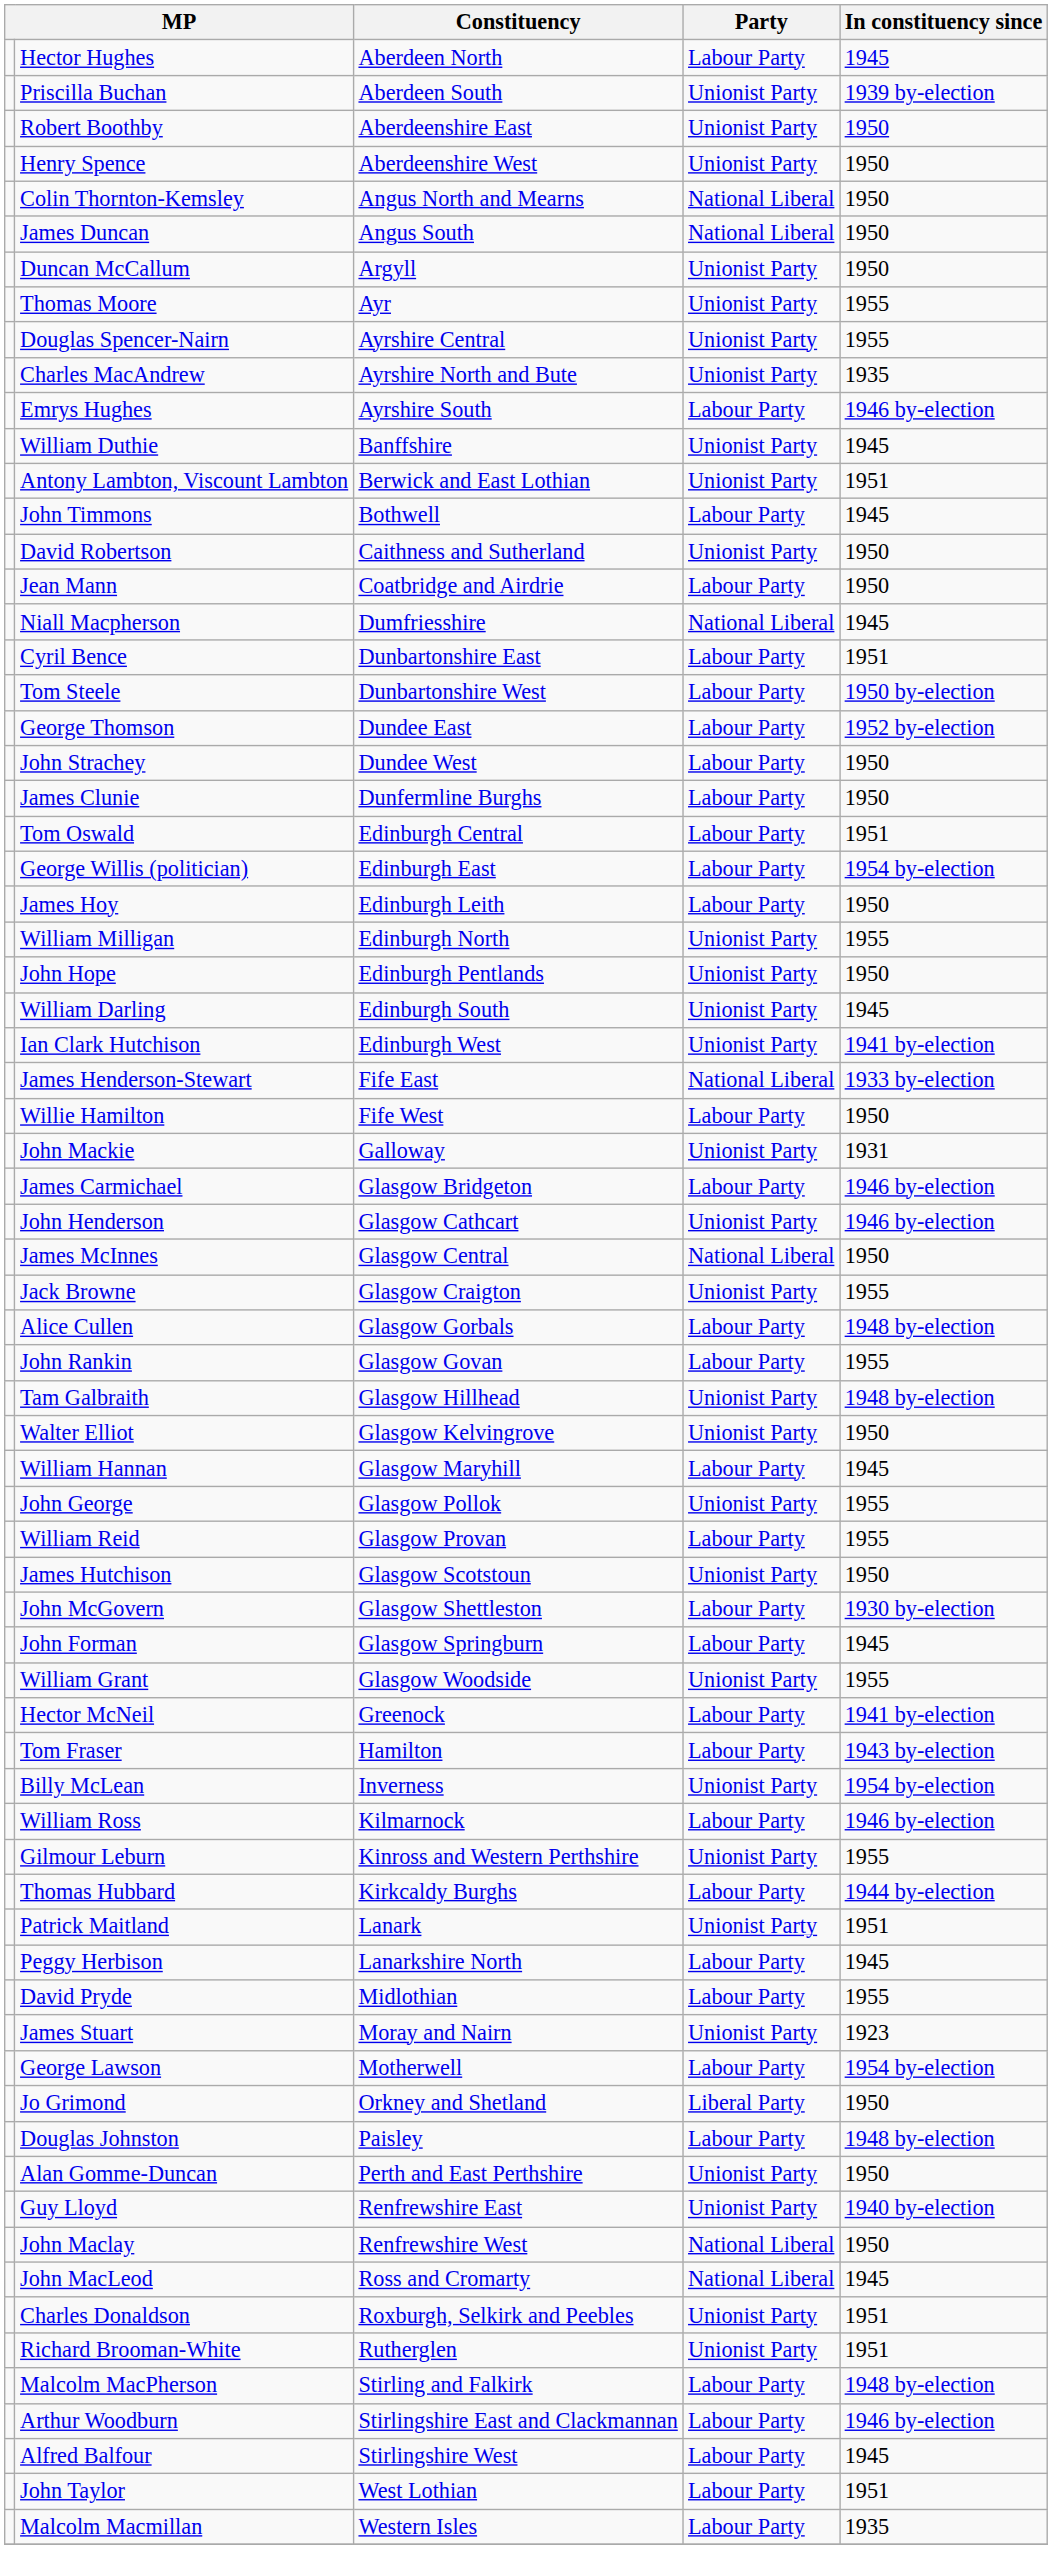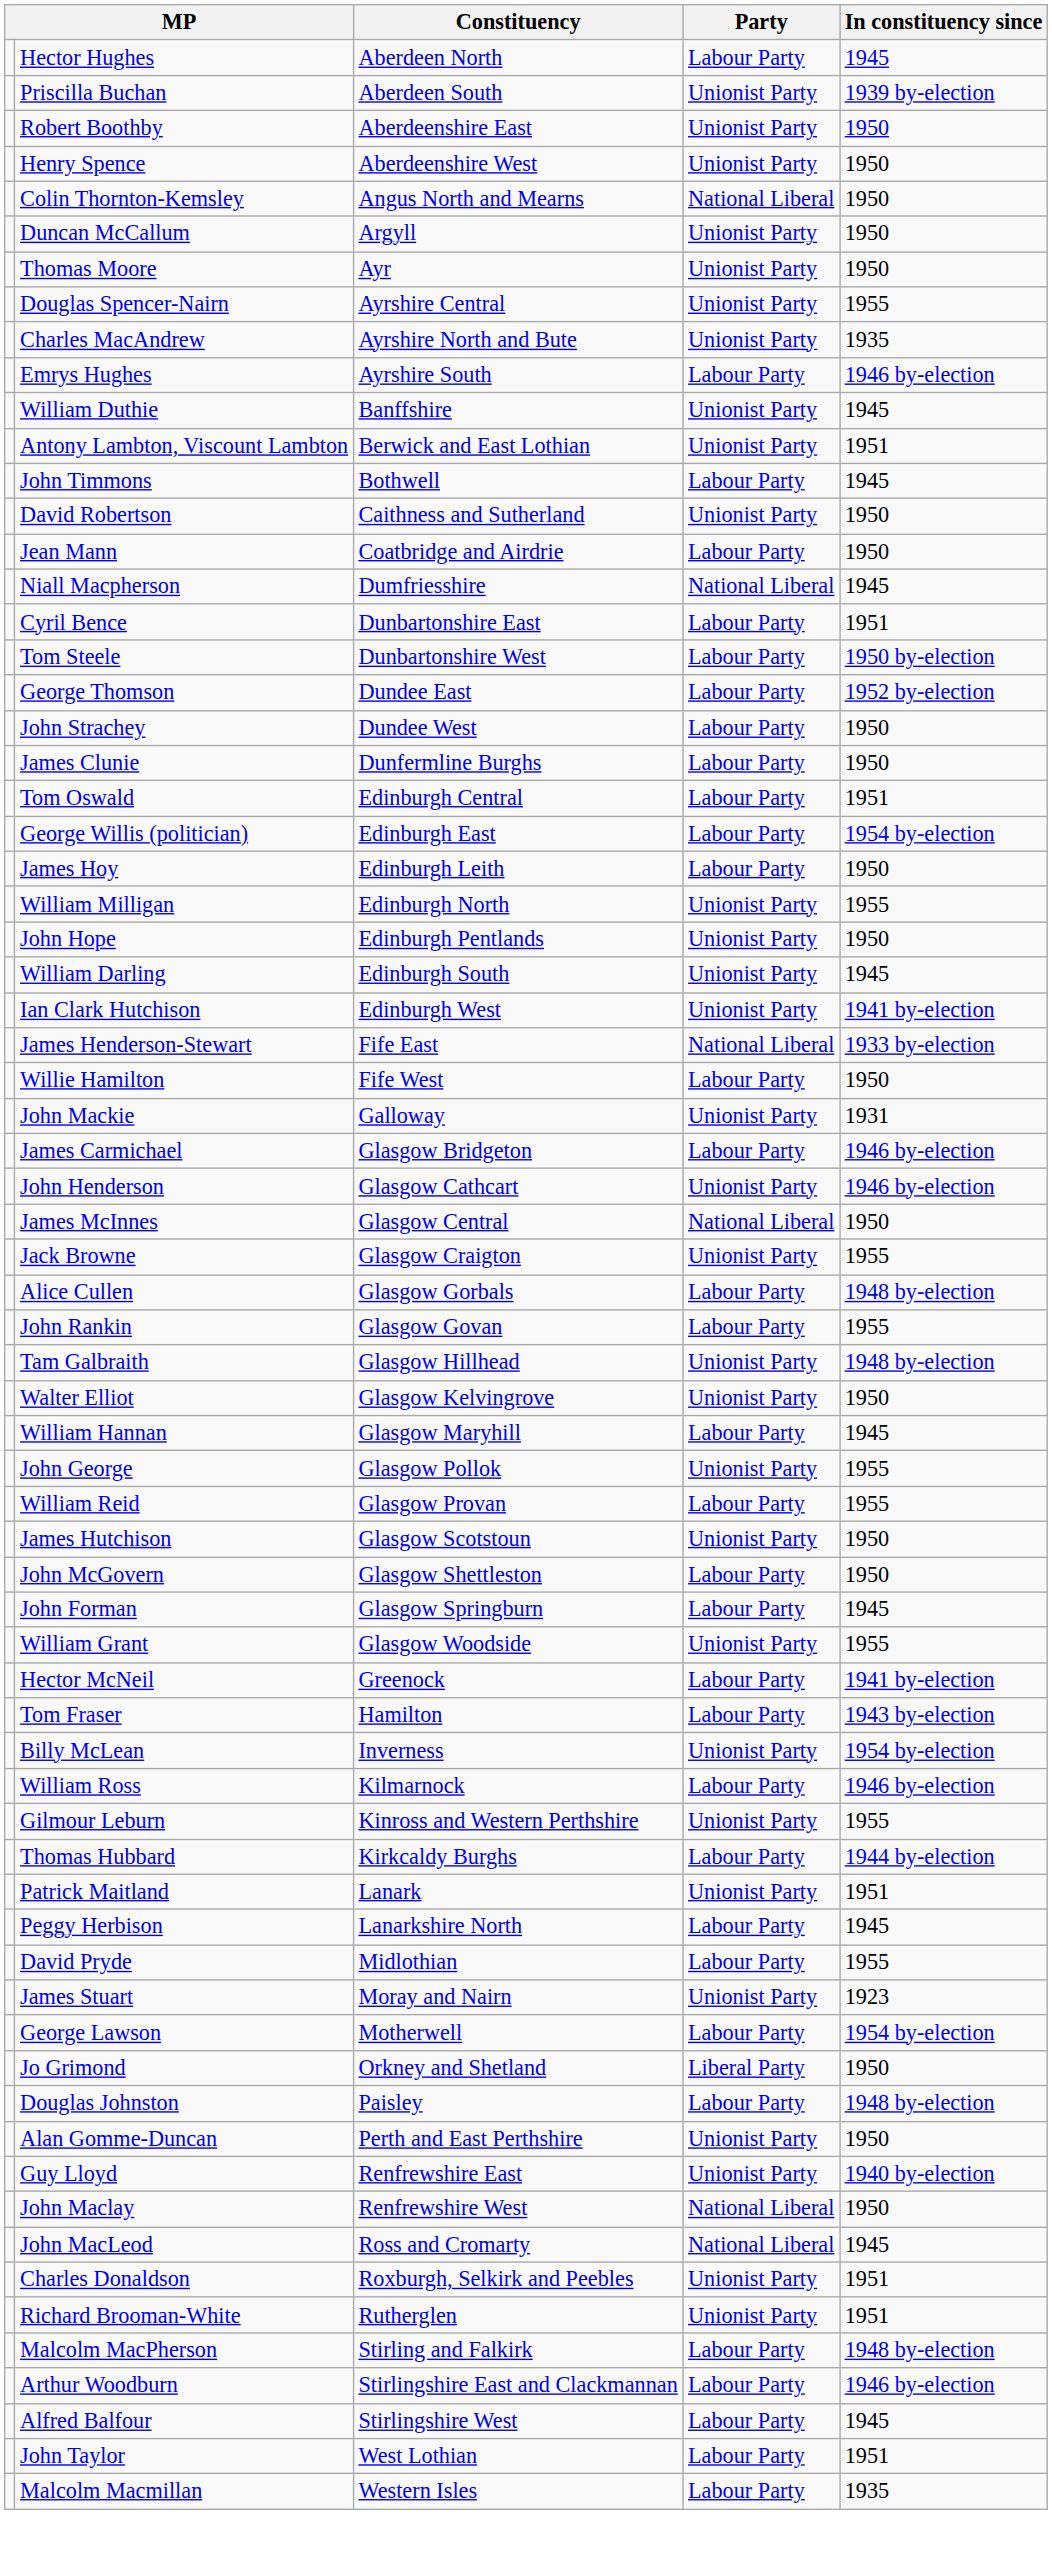- row: James Duncan | Angus South | National Liberal | 1950
Thomas Moore | In constituency since: 1955 -> 1950
John McGovern | In constituency since: 1930 by-election -> 1950
